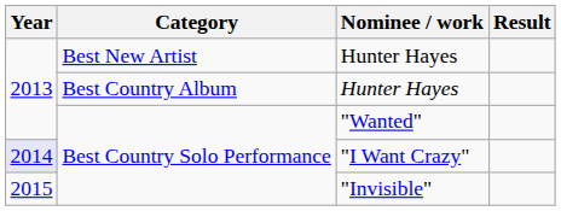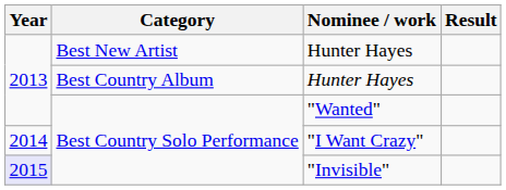"I Want Crazy" | Year: lavender background -> no background
"Invisible" | Year: no background -> lavender background
